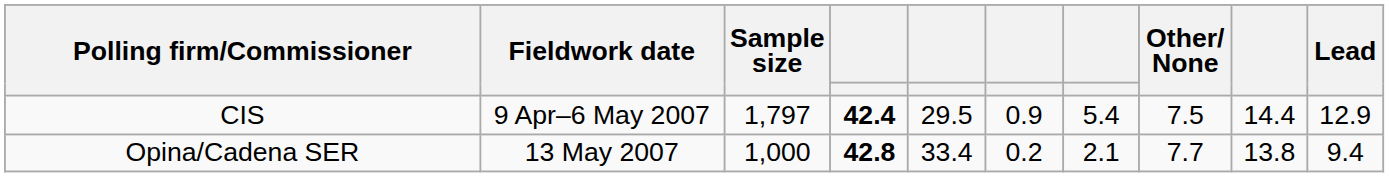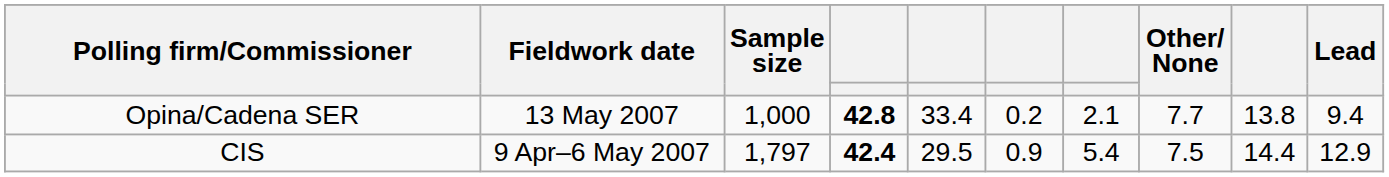rows swapped: Opina/Cadena SER <-> CIS
